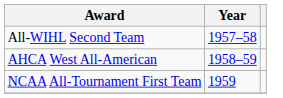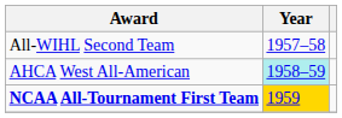row 3 | Year: no background -> paleturquoise background
row 4 | Award: normal -> bold
row 4 | Year: no background -> gold background
